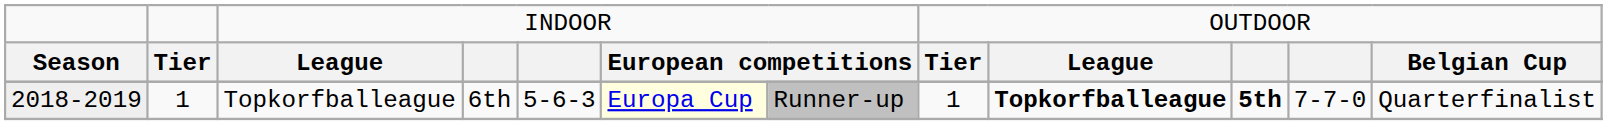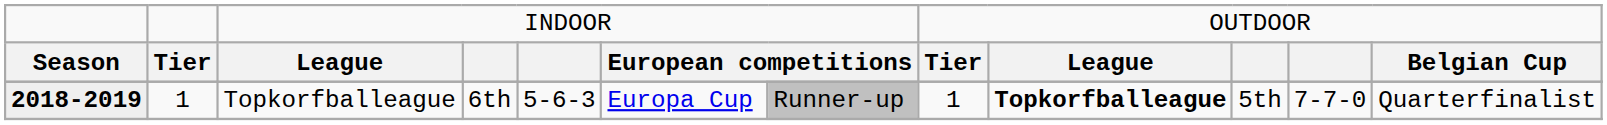row 3 | column 1: normal -> bold
row 3 | column 6: lightyellow background -> no background
row 3 | column 10: bold -> normal
